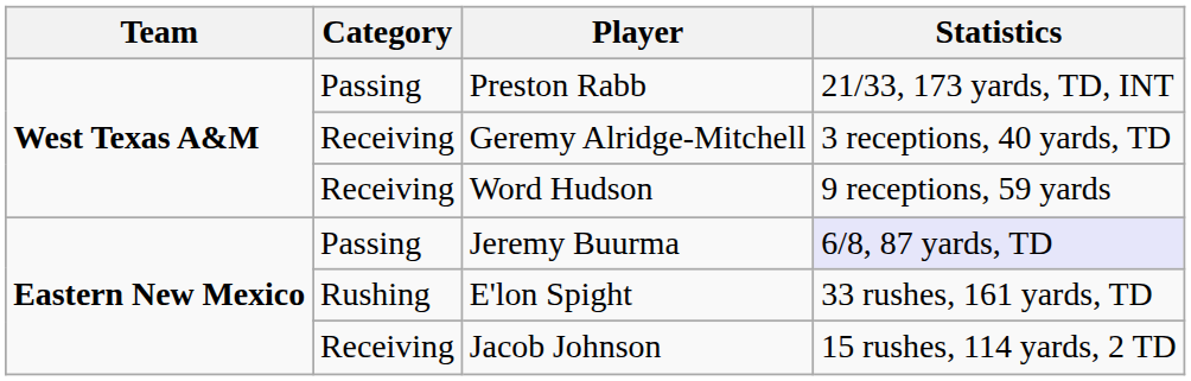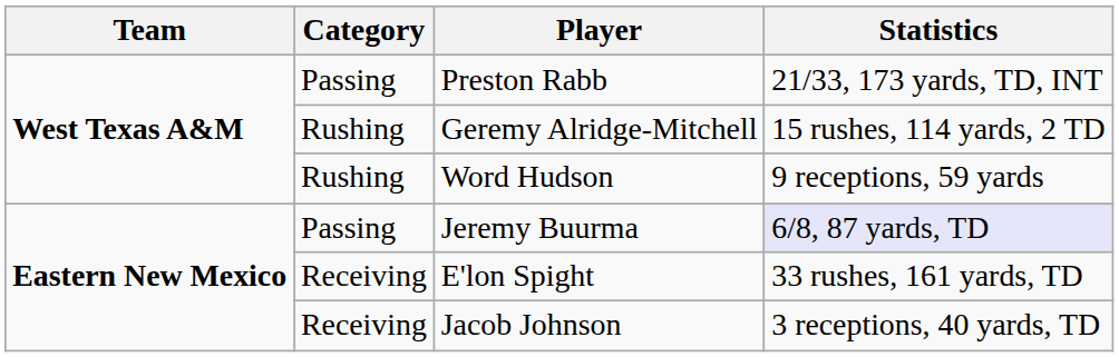Geremy Alridge-Mitchell | Category: Receiving -> Rushing
Geremy Alridge-Mitchell | Statistics: 3 receptions, 40 yards, TD -> 15 rushes, 114 yards, 2 TD
Word Hudson | Category: Receiving -> Rushing
E'lon Spight | Category: Rushing -> Receiving
Jacob Johnson | Statistics: 15 rushes, 114 yards, 2 TD -> 3 receptions, 40 yards, TD
